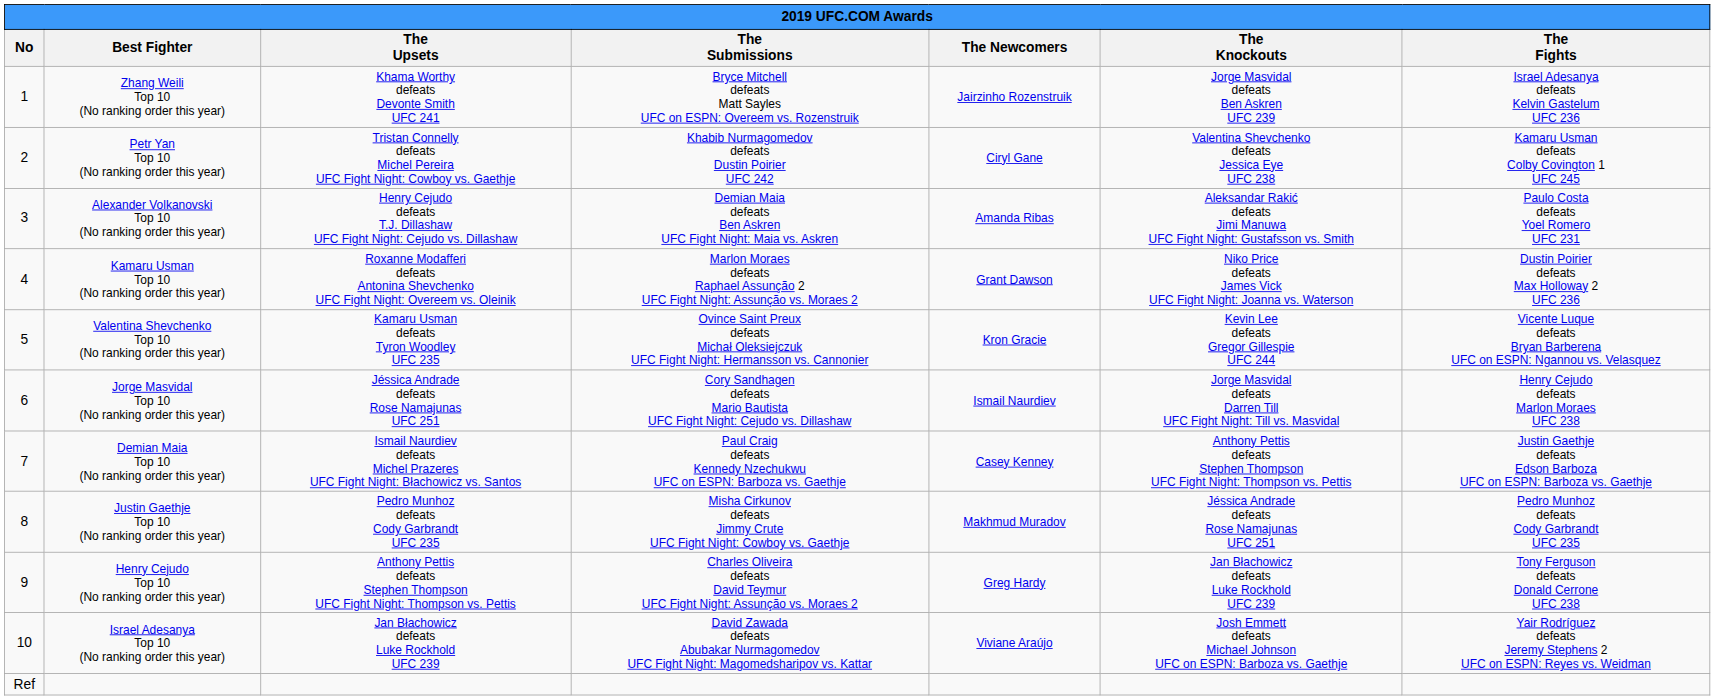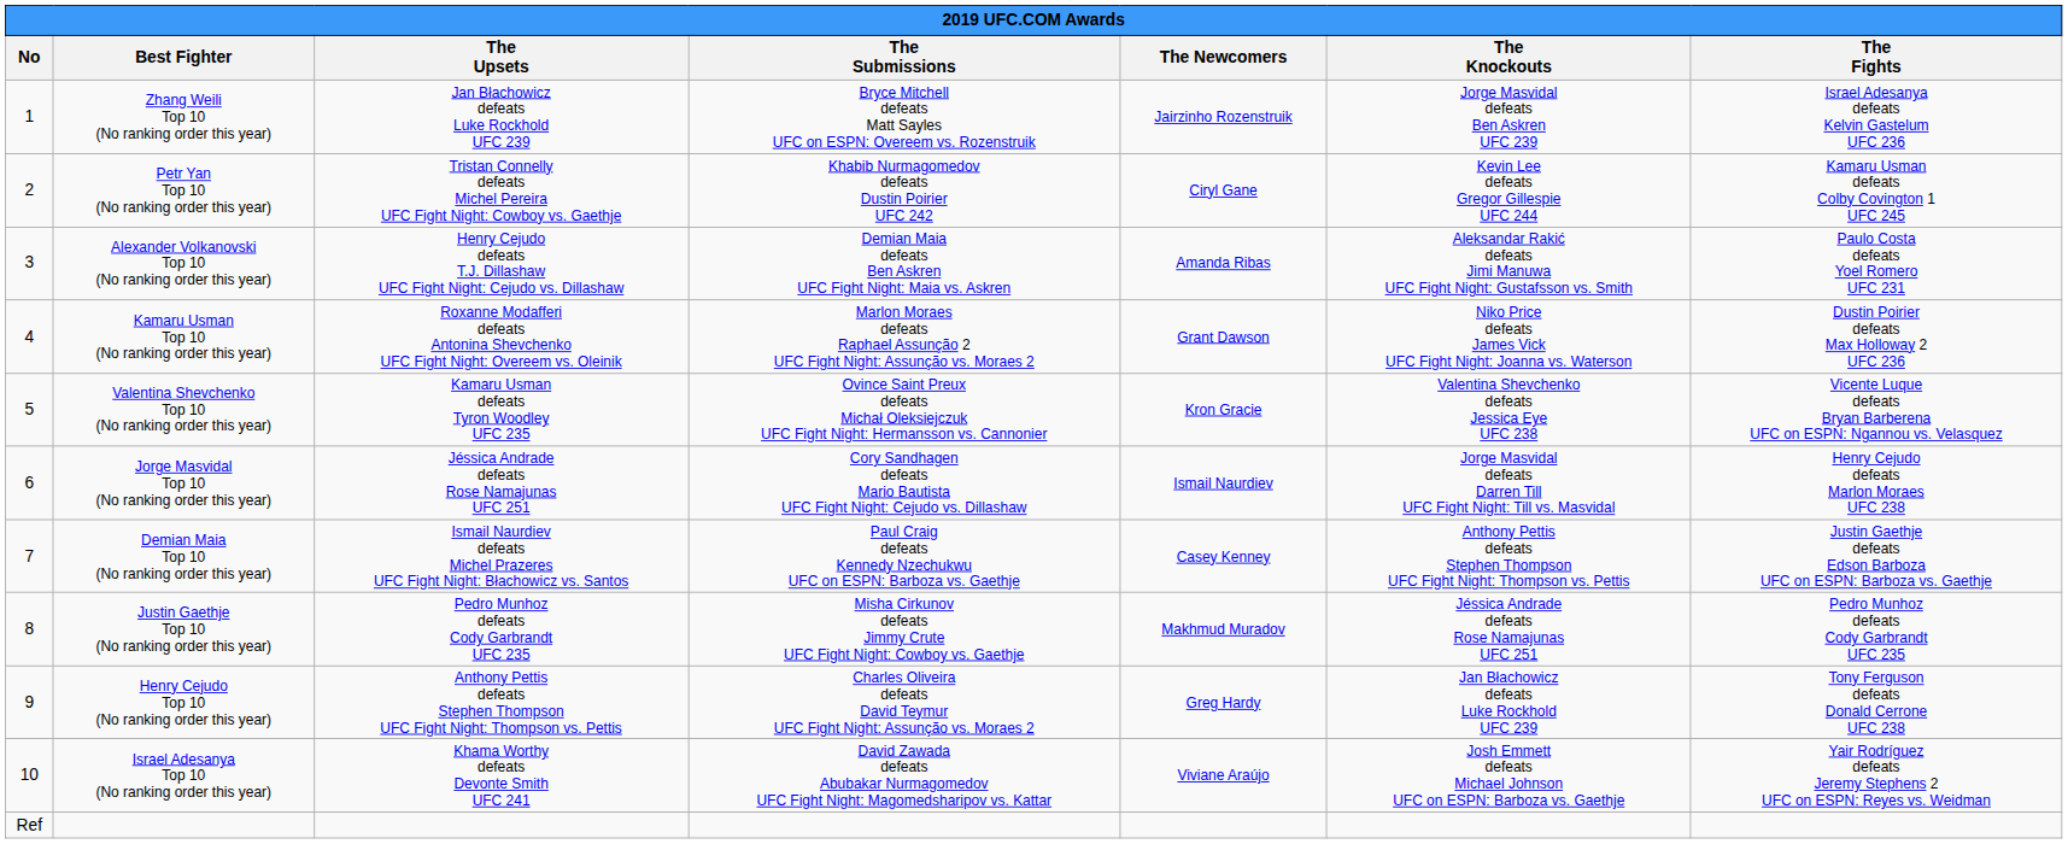Zhang Weili Top 10 (No ranking order this year) | The Upsets: Khama Worthy defeats Devonte Smith UFC 241 -> Jan Błachowicz defeats Luke Rockhold UFC 239
Petr Yan Top 10 (No ranking order this year) | The Knockouts: Valentina Shevchenko defeats Jessica Eye UFC 238 -> Kevin Lee defeats Gregor Gillespie UFC 244
Valentina Shevchenko Top 10 (No ranking order this year) | The Knockouts: Kevin Lee defeats Gregor Gillespie UFC 244 -> Valentina Shevchenko defeats Jessica Eye UFC 238
Israel Adesanya Top 10 (No ranking order this year) | The Upsets: Jan Błachowicz defeats Luke Rockhold UFC 239 -> Khama Worthy defeats Devonte Smith UFC 241
